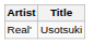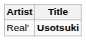Real' | Title: normal -> bold
